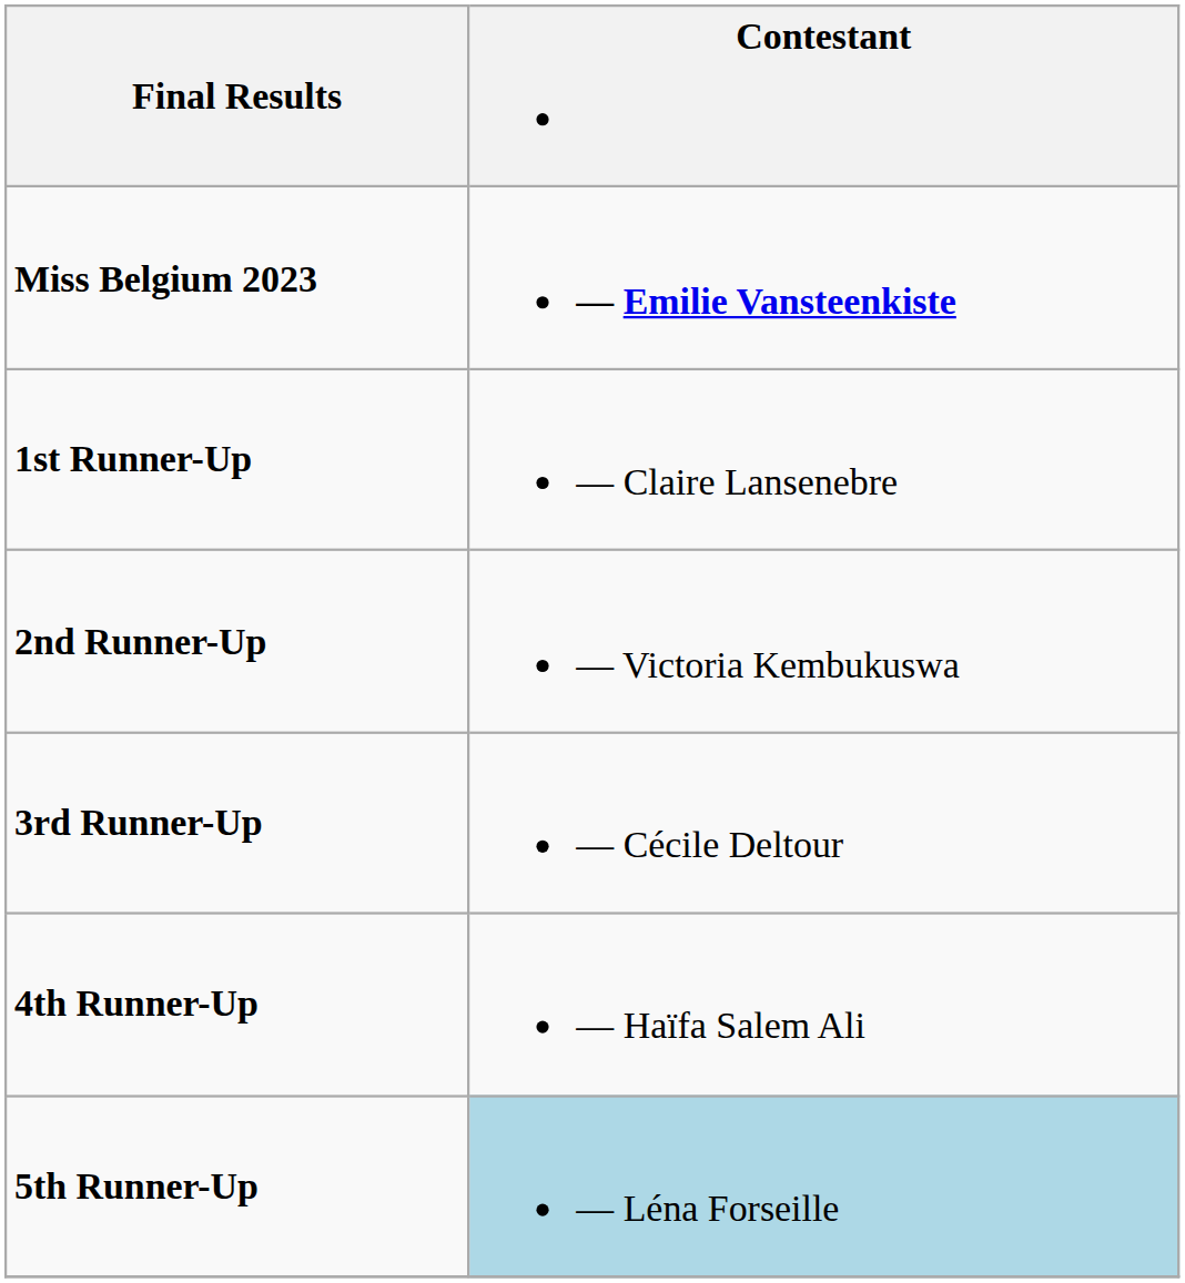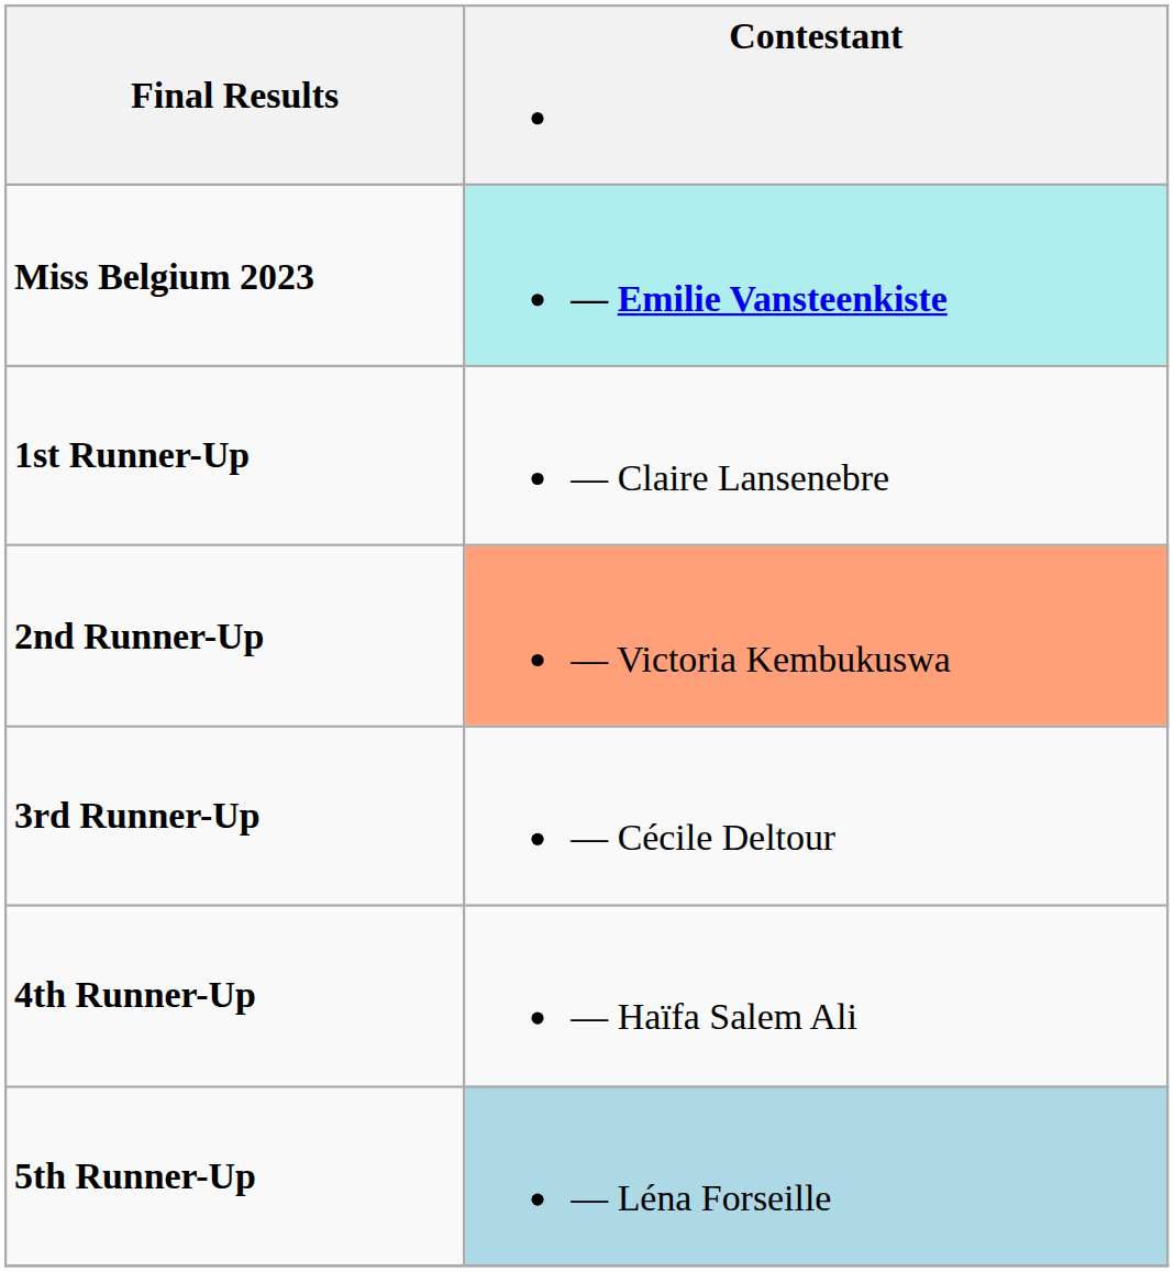Miss Belgium 2023 | Contestant: no background -> paleturquoise background
2nd Runner-Up | Contestant: no background -> lightsalmon background
